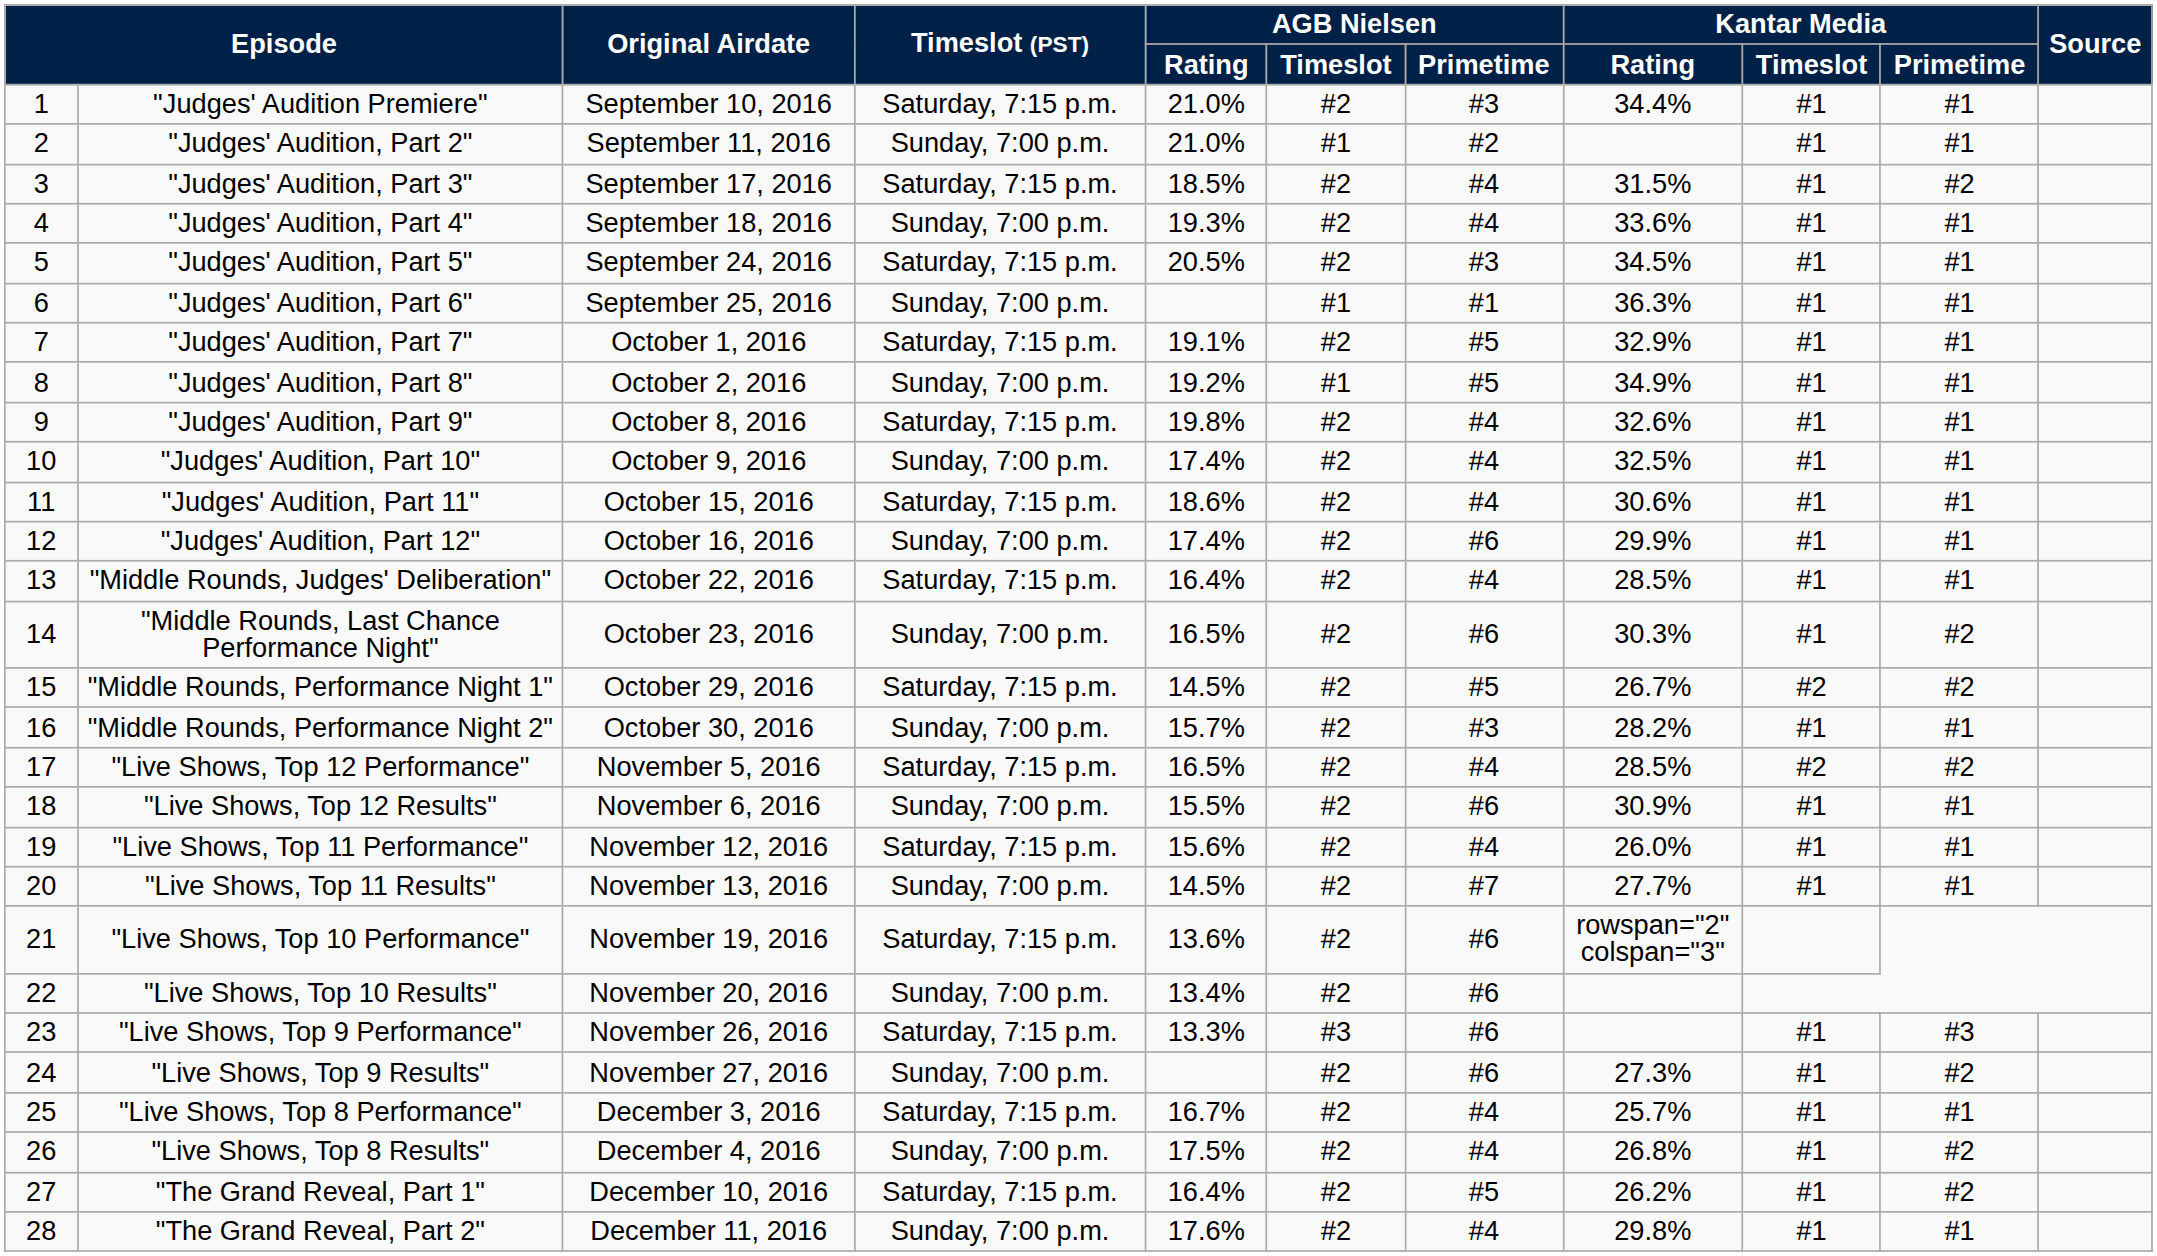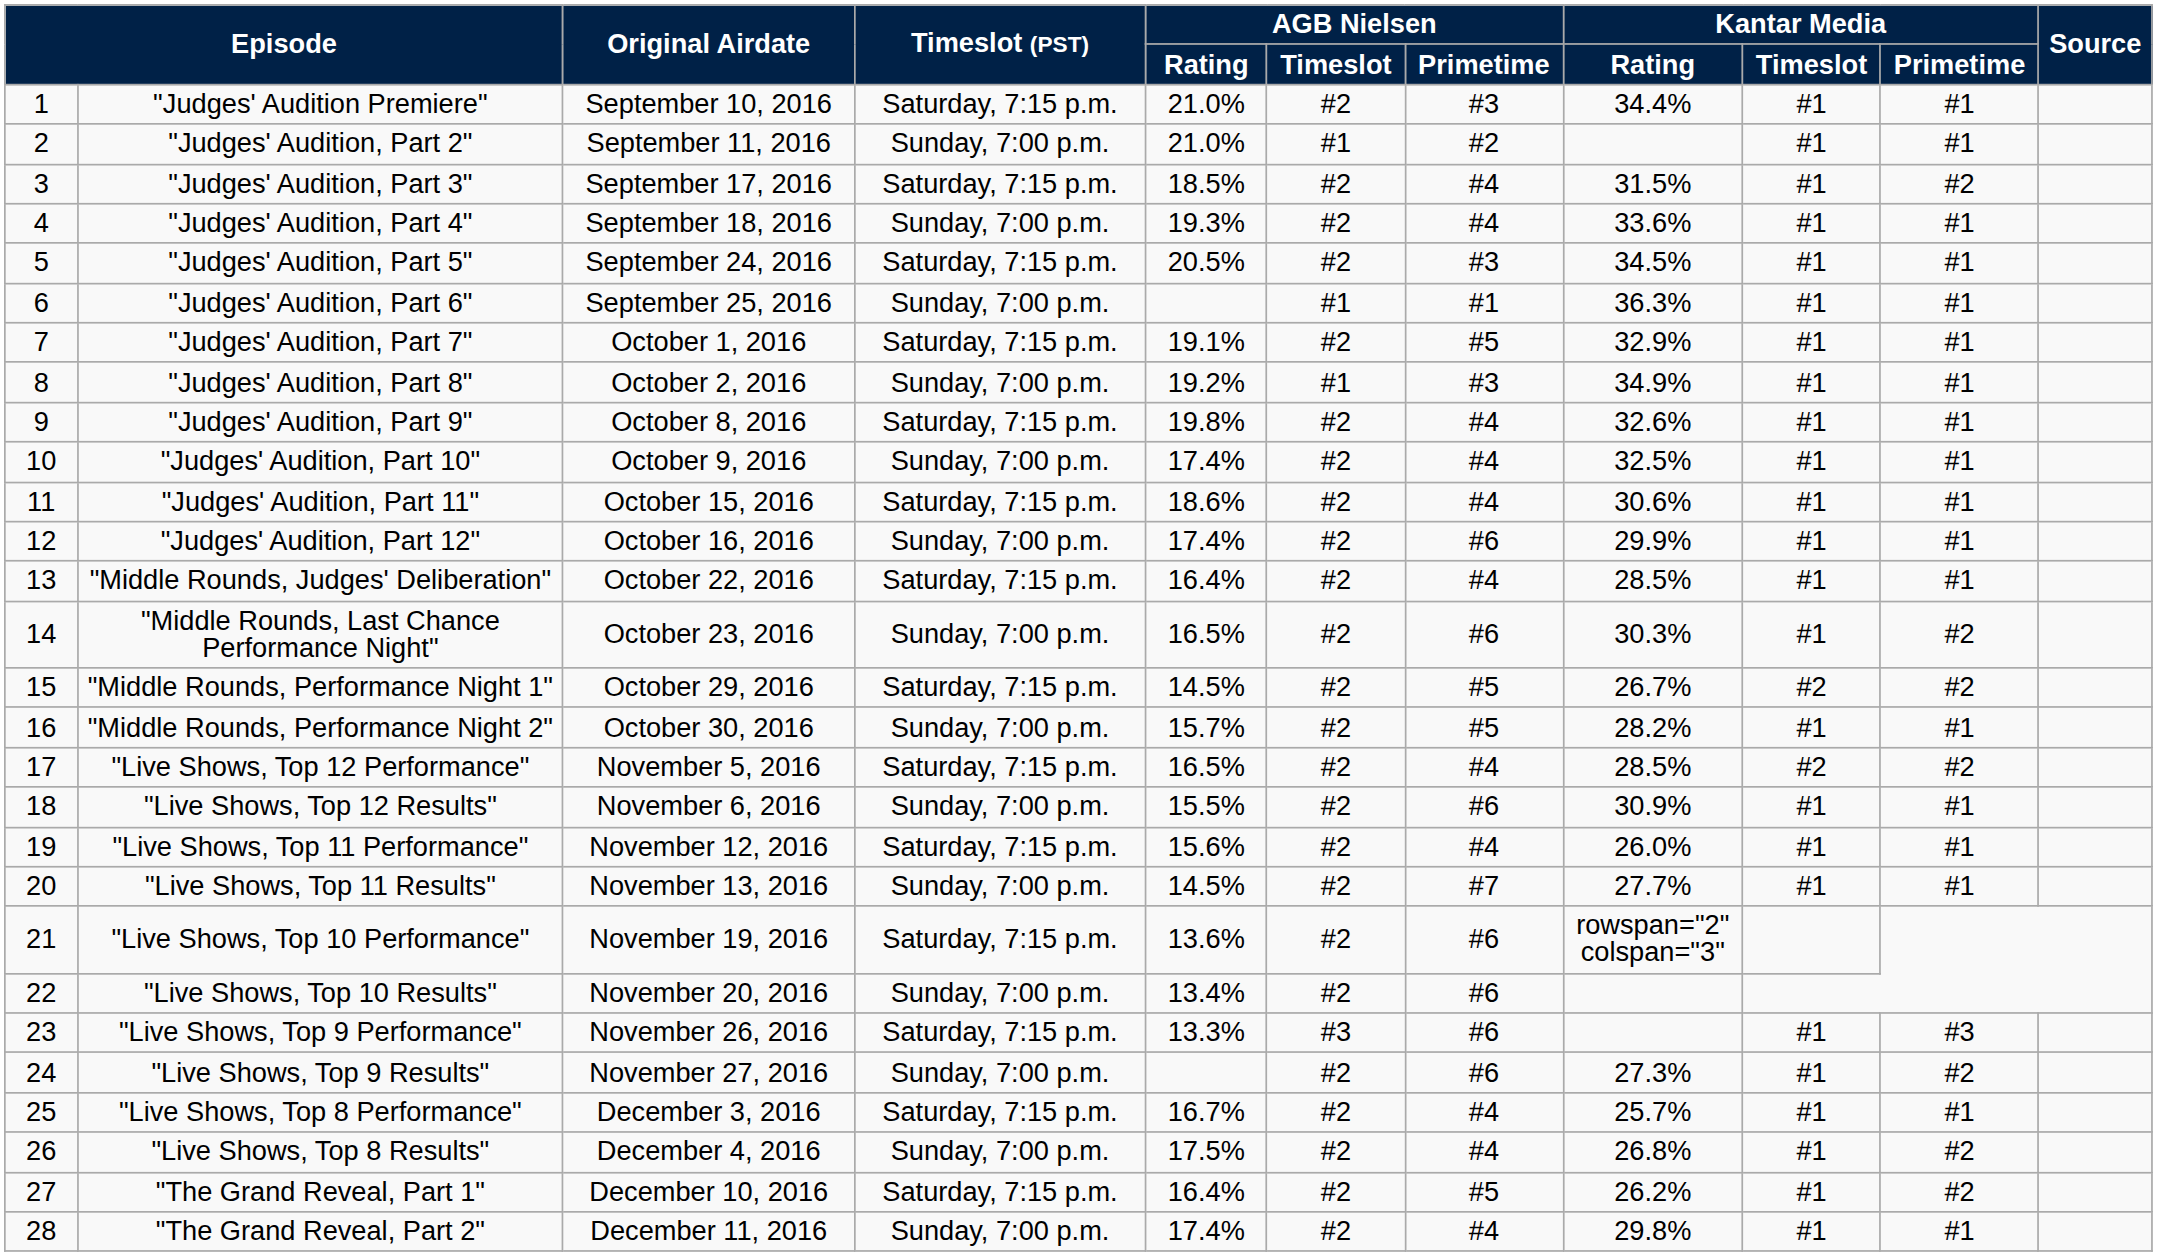"Judges' Audition, Part 8" | AGB Nielsen / Primetime: #5 -> #3
"Middle Rounds, Performance Night 2" | AGB Nielsen / Primetime: #3 -> #5
"The Grand Reveal, Part 2" | AGB Nielsen / Rating: 17.6% -> 17.4%
